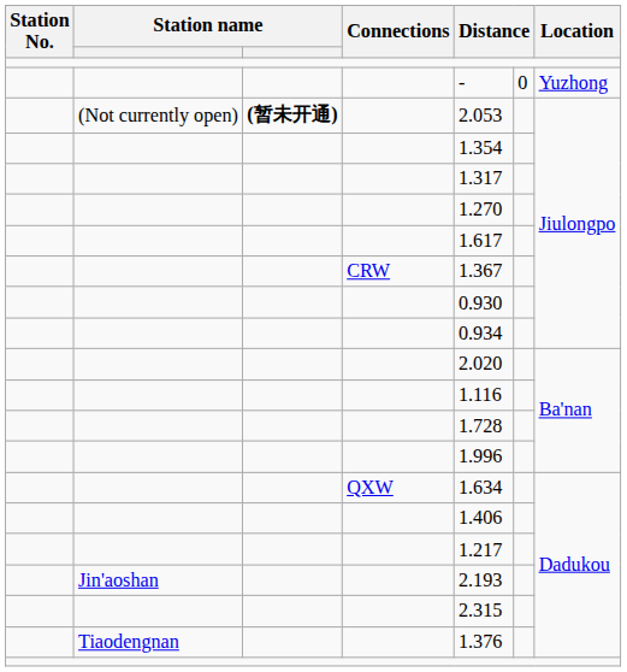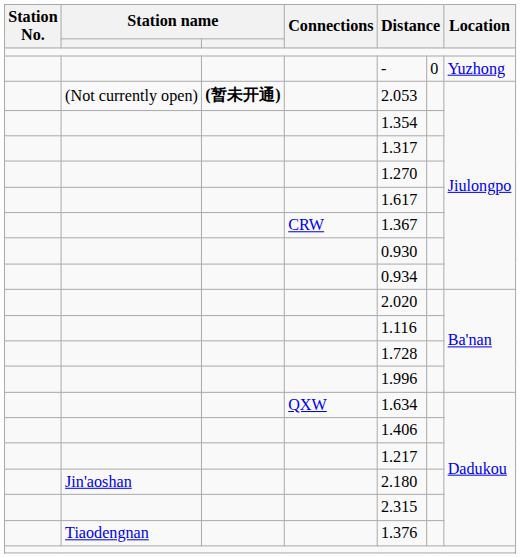Jin'aoshan | column 5: 2.193 -> 2.180
